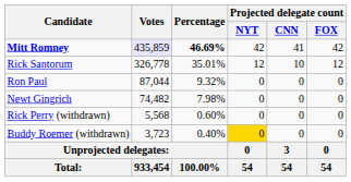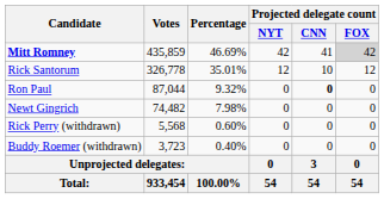Mitt Romney | Votes: lavender background -> no background
Mitt Romney | Percentage: bold -> normal
Mitt Romney | Projected delegate count / FOX: no background -> lightgrey background
Ron Paul | Projected delegate count / CNN: normal -> bold
Buddy Roemer (withdrawn) | Projected delegate count / NYT: gold background -> no background
